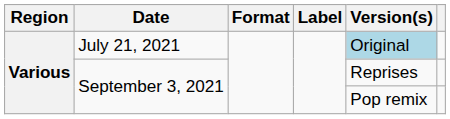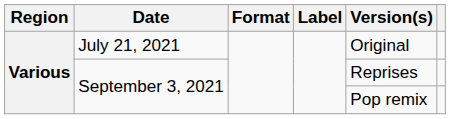July 21, 2021 | Version(s): lightblue background -> no background
